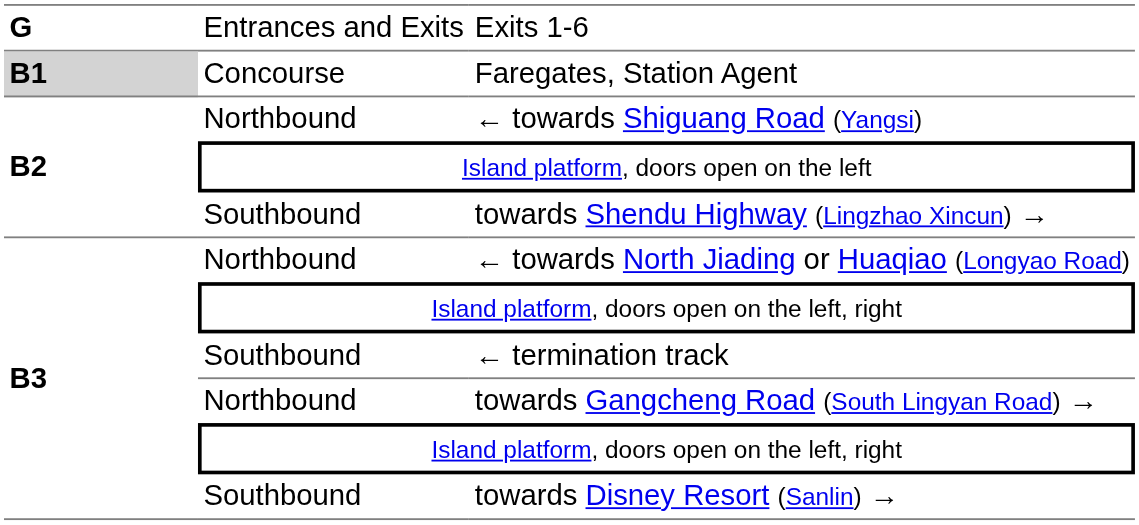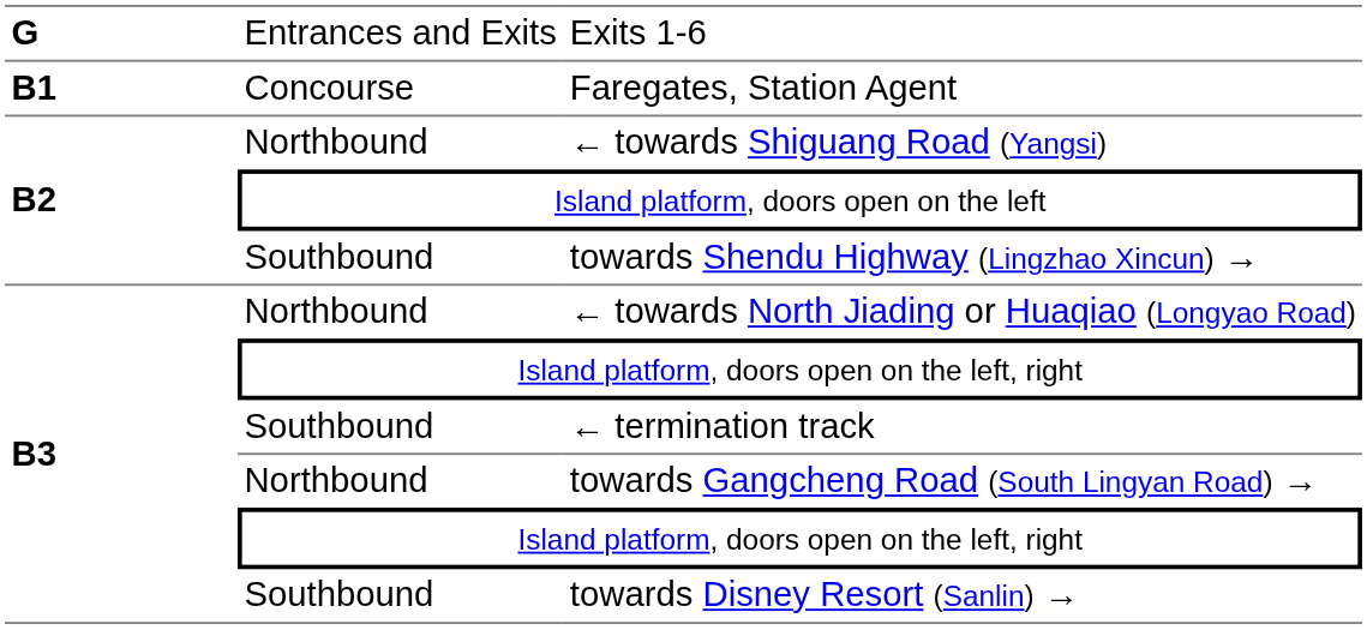Faregates, Station Agent | column 1: lightgrey background -> no background
